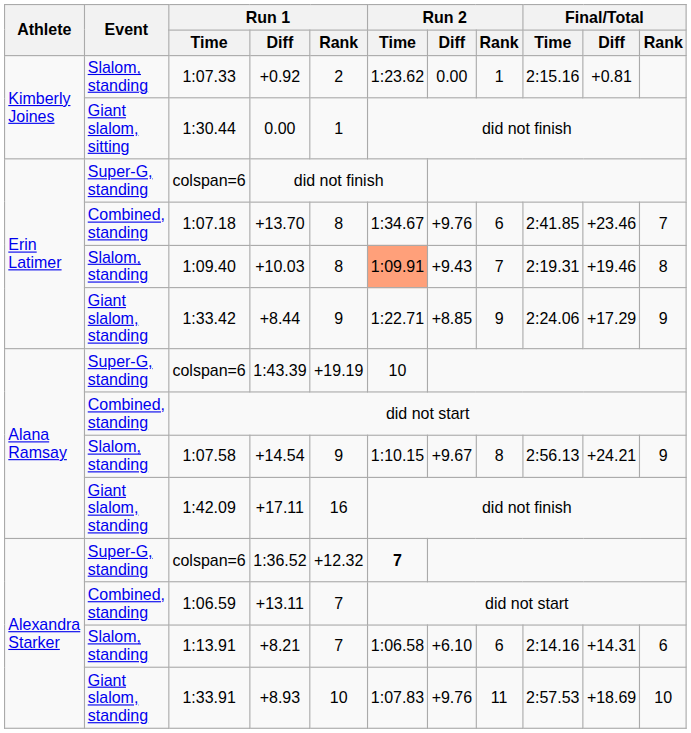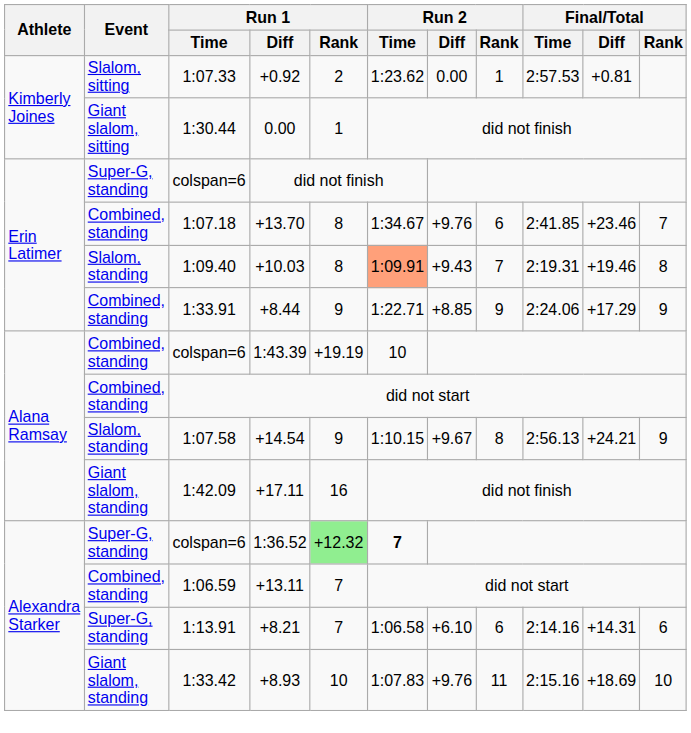+0.92 | Event: Slalom, standing -> Slalom, sitting
+0.92 | Final/Total / Time: 2:15.16 -> 2:57.53
+8.44 | Event: Giant slalom, standing -> Combined, standing
+8.44 | Run 1 / Time: 1:33.42 -> 1:33.91
1:43.39 | Event: Super-G, standing -> Combined, standing
1:36.52 | Run 1 / Rank: no background -> lightgreen background
+8.21 | Event: Slalom, standing -> Super-G, standing
+8.93 | Run 1 / Time: 1:33.91 -> 1:33.42
+8.93 | Final/Total / Time: 2:57.53 -> 2:15.16
